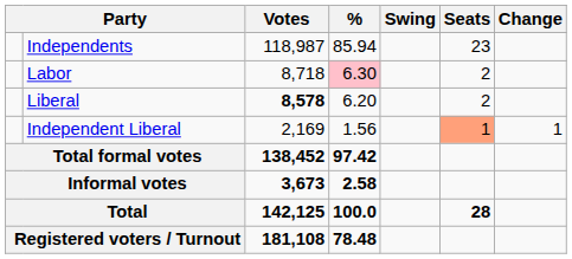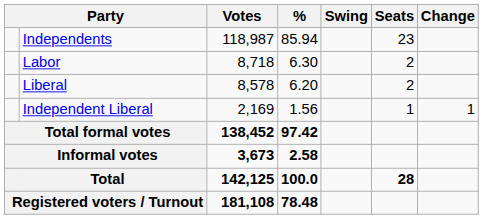Labor | %: pink background -> no background
Liberal | Votes: bold -> normal
Independent Liberal | Seats: lightsalmon background -> no background
